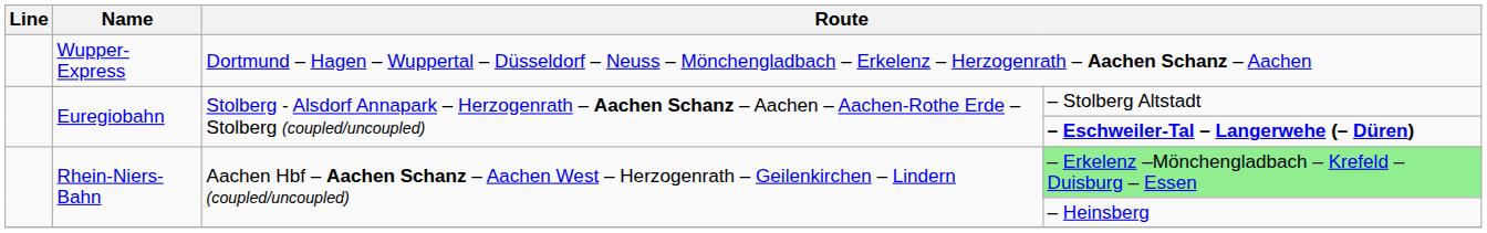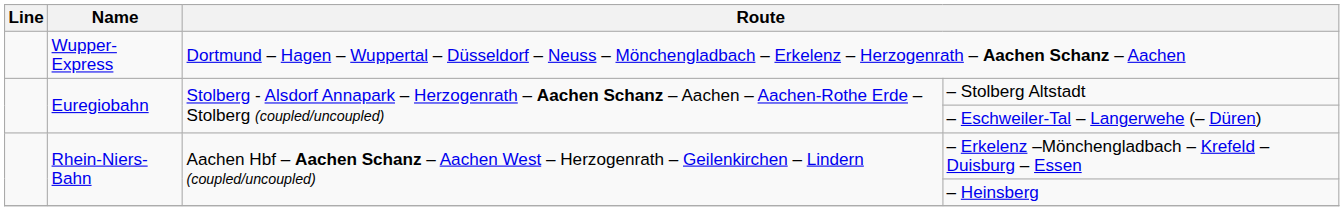– Eschweiler-Tal – Langerwehe (– Düren) | column 4: bold -> normal
– Erkelenz –Mönchengladbach – Krefeld – Duisburg – Essen | column 4: lightgreen background -> no background
